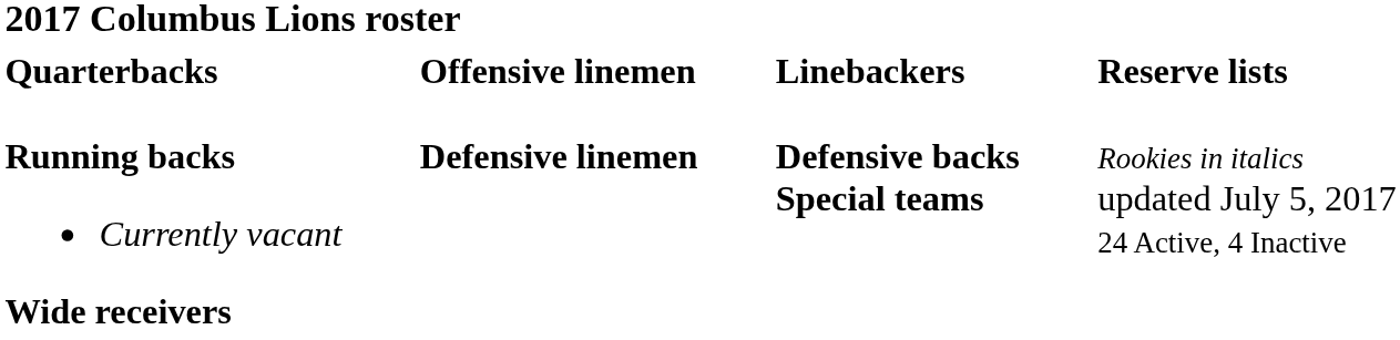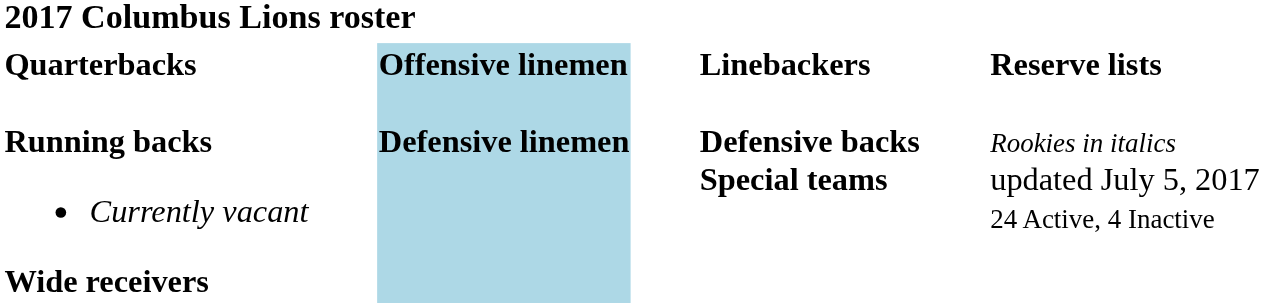Quarterbacks Running backs Currently vacant Wide receivers | column 2: no background -> lightblue background
